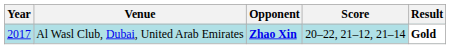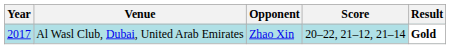Al Wasl Club, Dubai, United Arab Emirates | Opponent: bold -> normal
